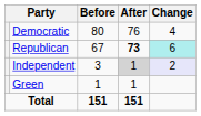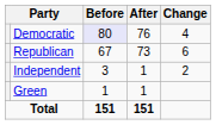Democratic | Before: no background -> lavender background
Republican | After: bold -> normal
Republican | Change: paleturquoise background -> no background
Independent | After: lightgrey background -> no background
Independent | Change: lavender background -> no background
